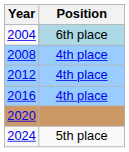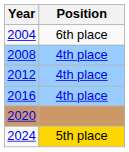2004 | Position: lightblue background -> no background
2024 | Position: no background -> gold background
